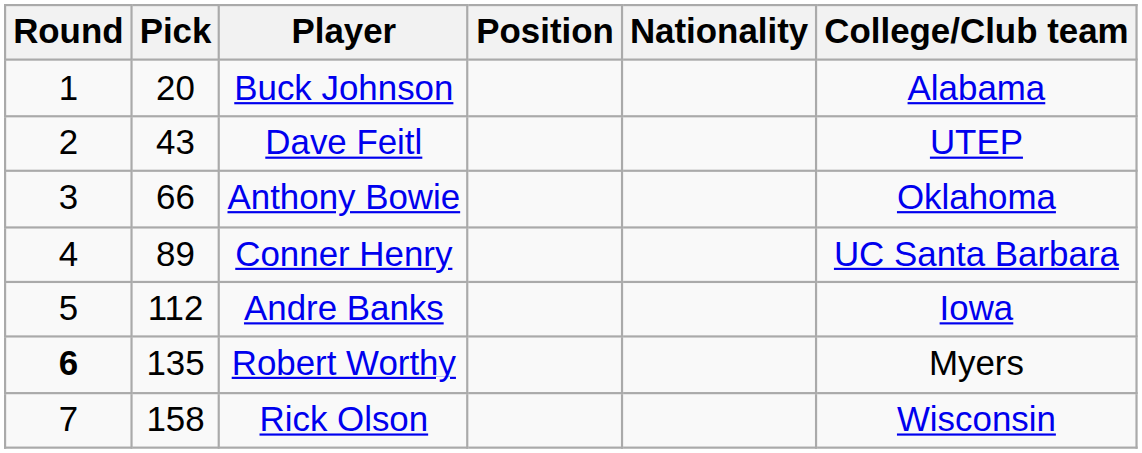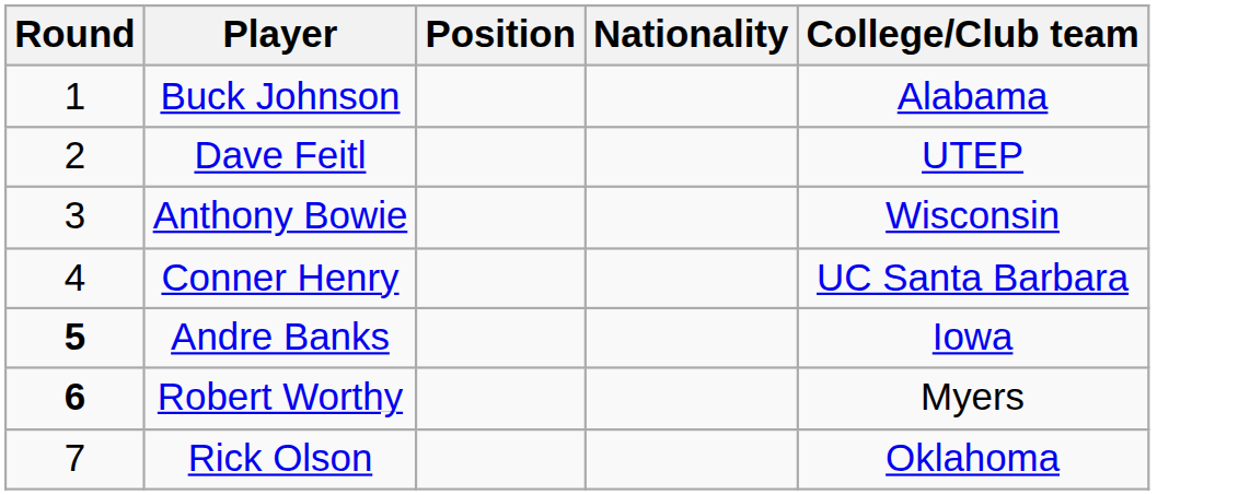- column: Pick | 20 | 43 | 66 | 89 | 112 | 135 | 158
Anthony Bowie | College/Club team: Oklahoma -> Wisconsin
Andre Banks | Round: normal -> bold
Rick Olson | College/Club team: Wisconsin -> Oklahoma
